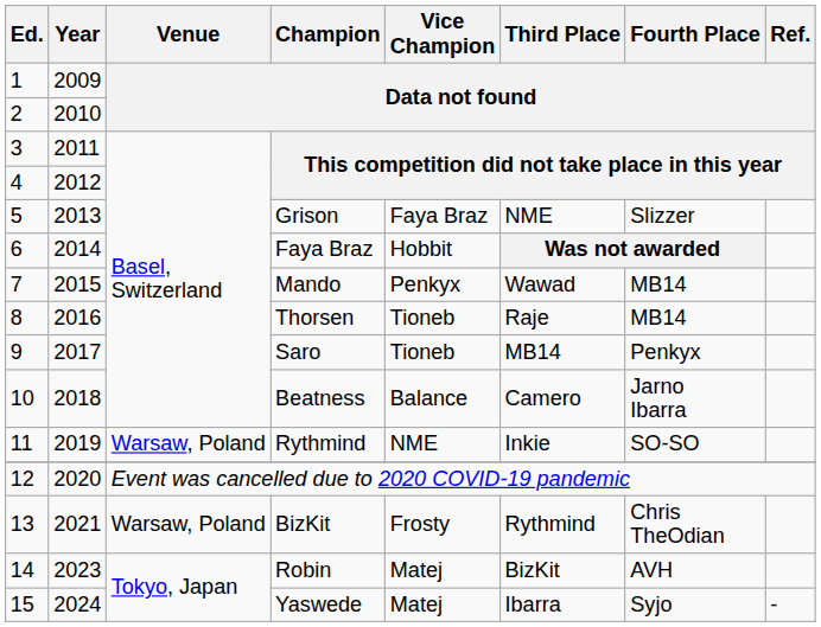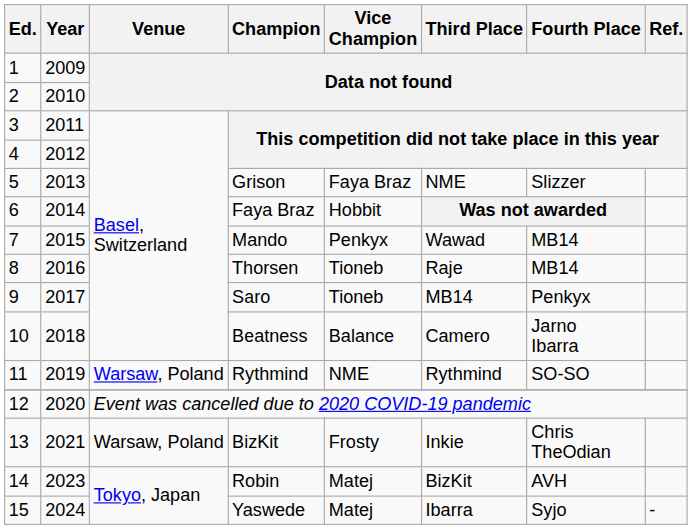11 | Third Place: Inkie -> Rythmind
13 | Third Place: Rythmind -> Inkie
